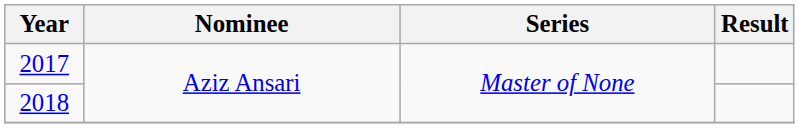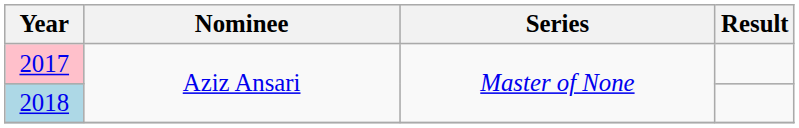2017 | Year: no background -> pink background
2018 | Year: no background -> lightblue background
